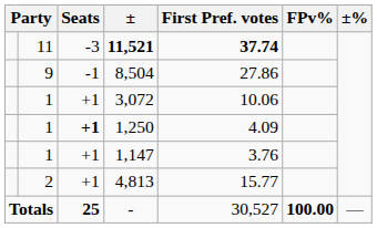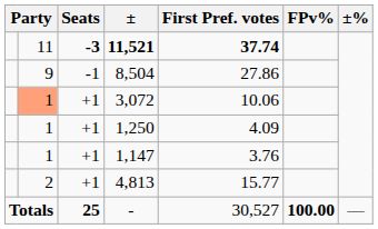11,521 | Seats: normal -> bold
3,072 | column 2: no background -> lightsalmon background
1,250 | Seats: bold -> normal
